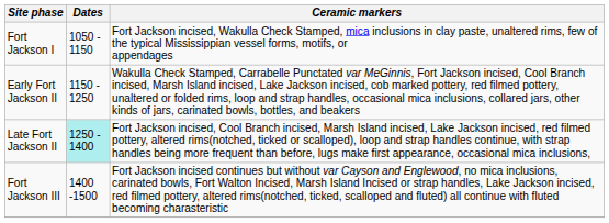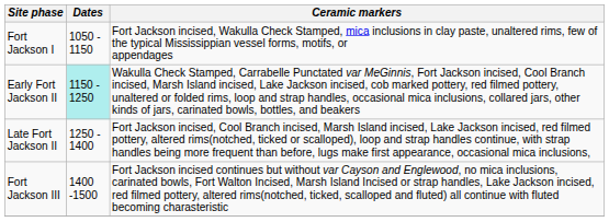Early Fort Jackson II | Dates: no background -> paleturquoise background
Late Fort Jackson II | Dates: paleturquoise background -> no background
